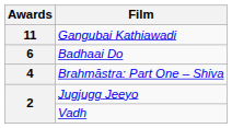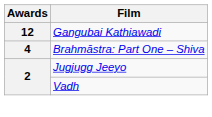Gangubai Kathiawadi | Awards: 11 -> 12
- row: 6 | Badhaai Do
